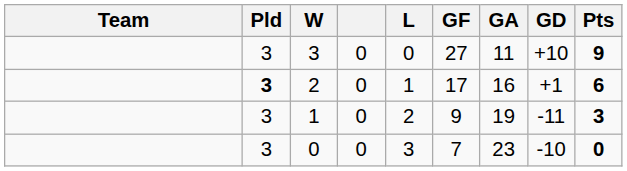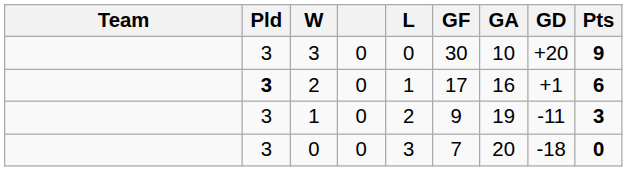row 2 | GF: 27 -> 30
row 2 | GA: 11 -> 10
row 2 | GD: +10 -> +20
row 5 | GA: 23 -> 20
row 5 | GD: -10 -> -18
